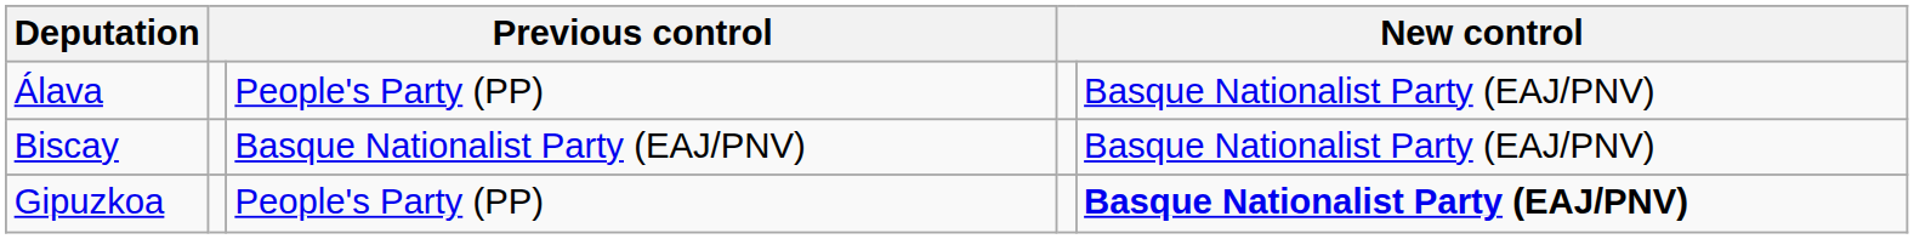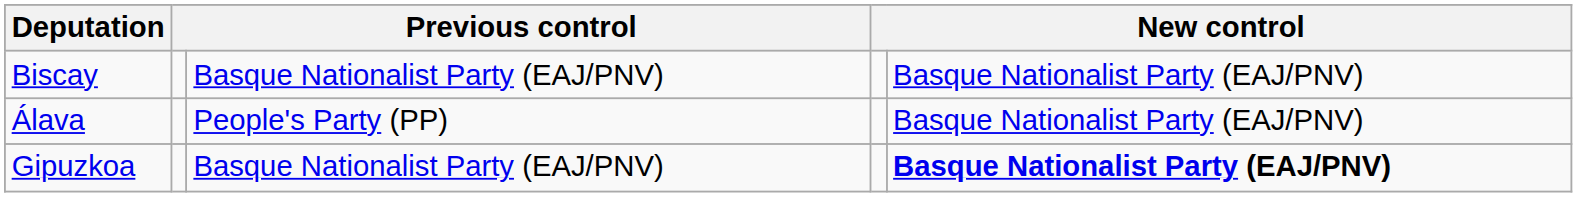rows swapped: Álava <-> Biscay
Gipuzkoa | column 3: People's Party (PP) -> Basque Nationalist Party (EAJ/PNV)
